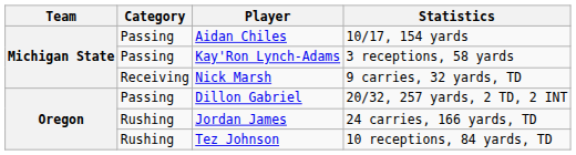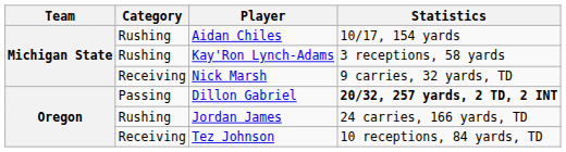Aidan Chiles | Category: Passing -> Rushing
Kay'Ron Lynch-Adams | Category: Passing -> Rushing
Dillon Gabriel | Statistics: normal -> bold
Tez Johnson | Category: Rushing -> Receiving
